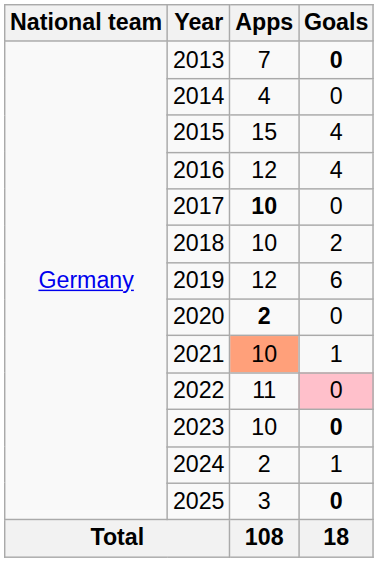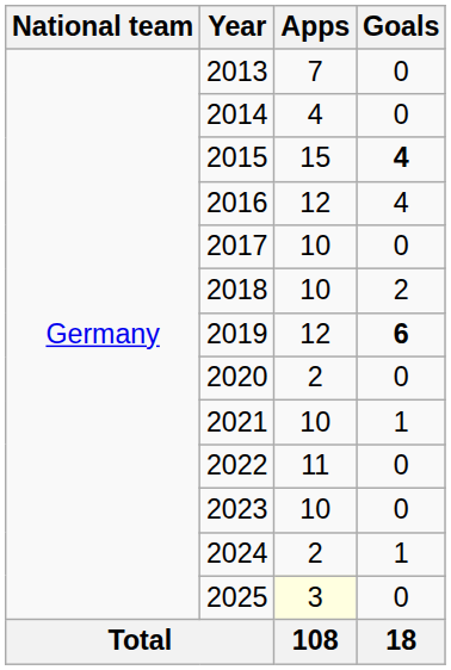2013 | Goals: bold -> normal
2015 | Goals: normal -> bold
2017 | Apps: bold -> normal
2019 | Goals: normal -> bold
2020 | Apps: bold -> normal
2021 | Apps: lightsalmon background -> no background
2022 | Goals: pink background -> no background
2023 | Goals: bold -> normal
2025 | Apps: no background -> lightyellow background
2025 | Goals: bold -> normal
